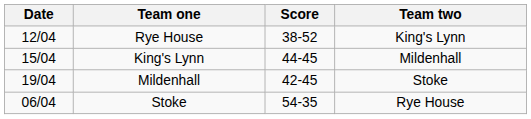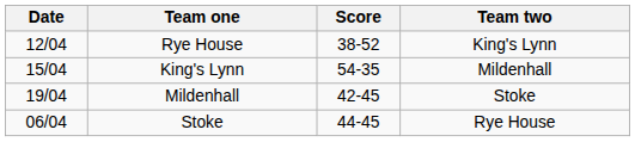row 3 | Score: 44-45 -> 54-35
row 5 | Score: 54-35 -> 44-45
